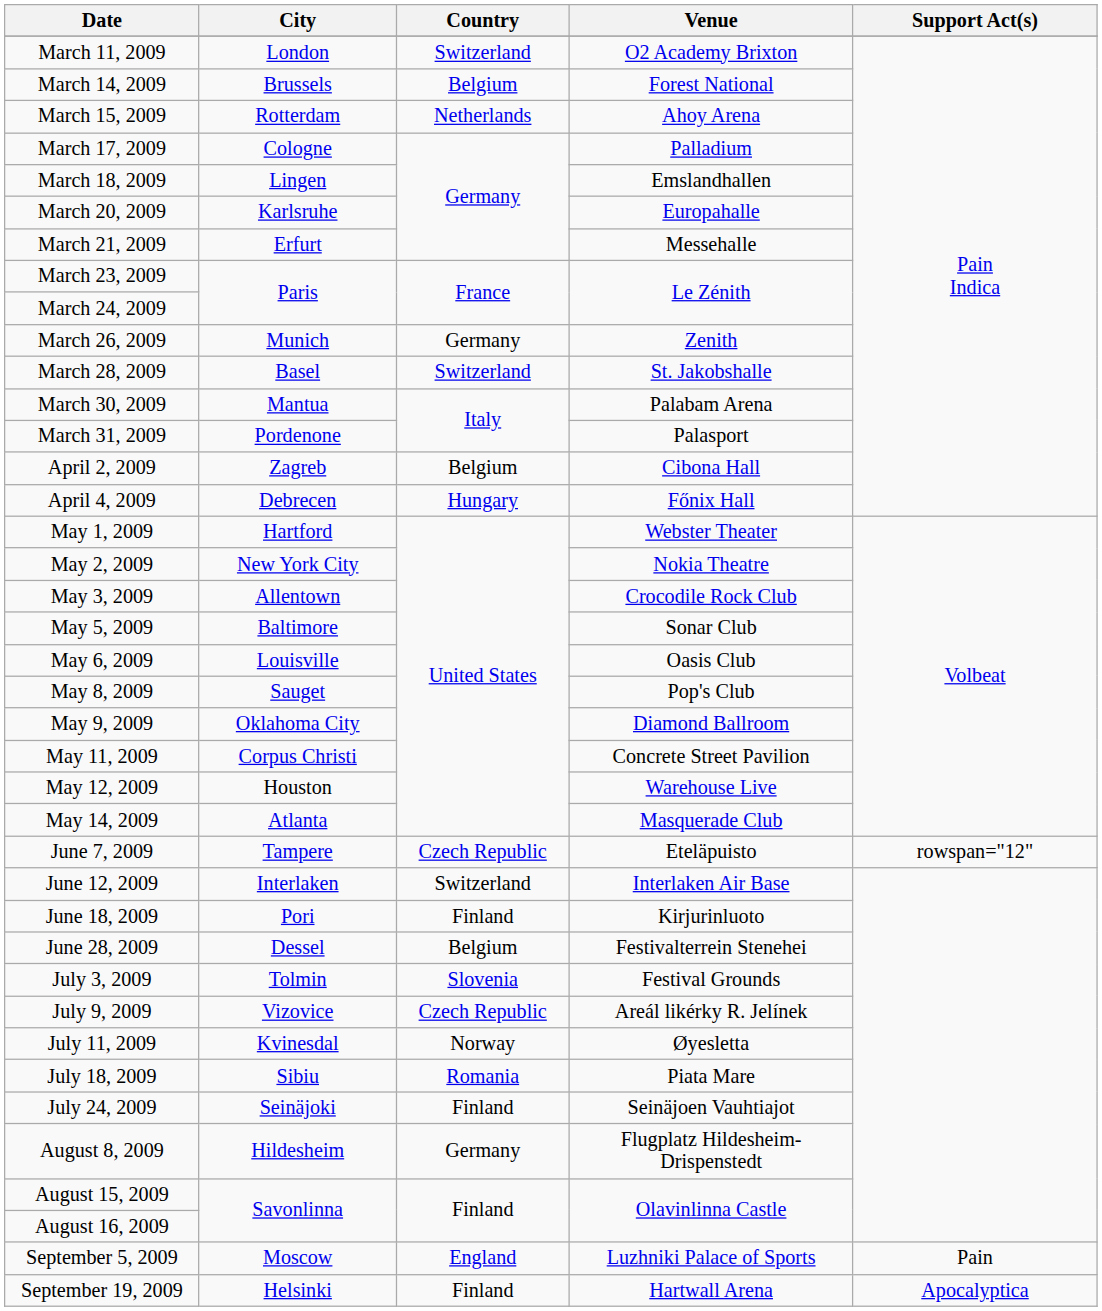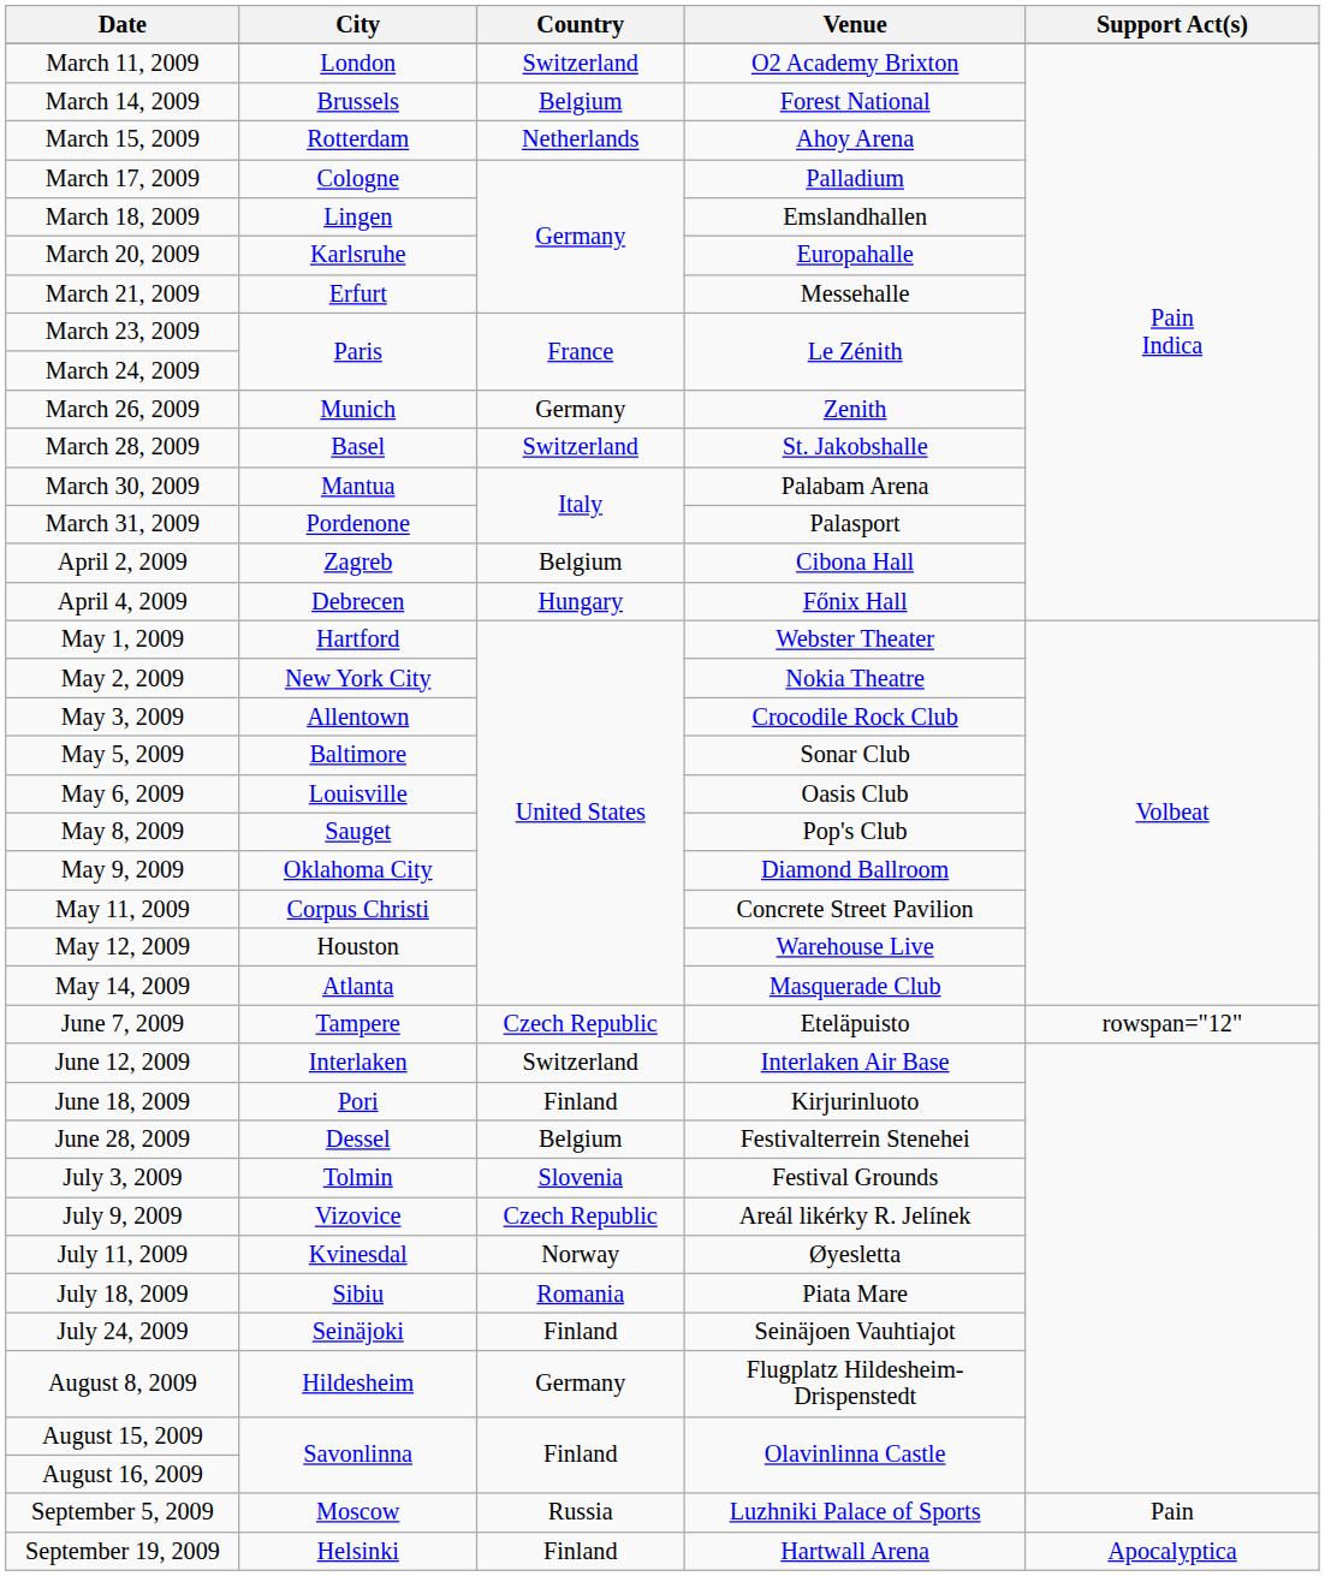September 5, 2009 | Country: England -> Russia
